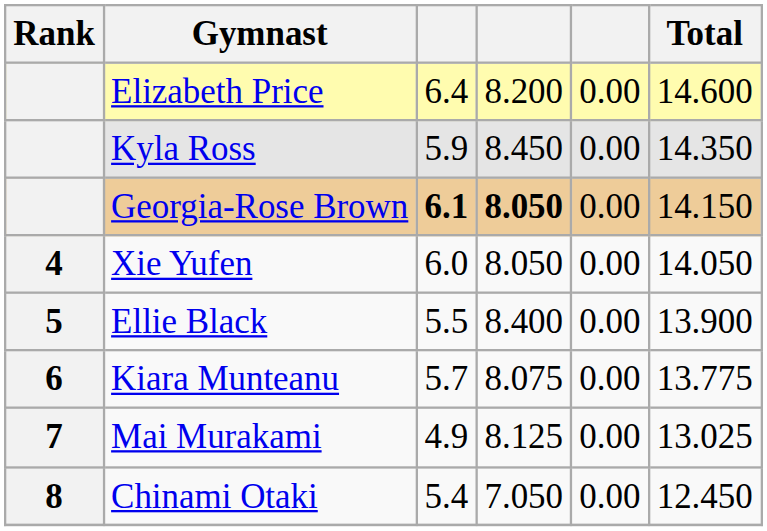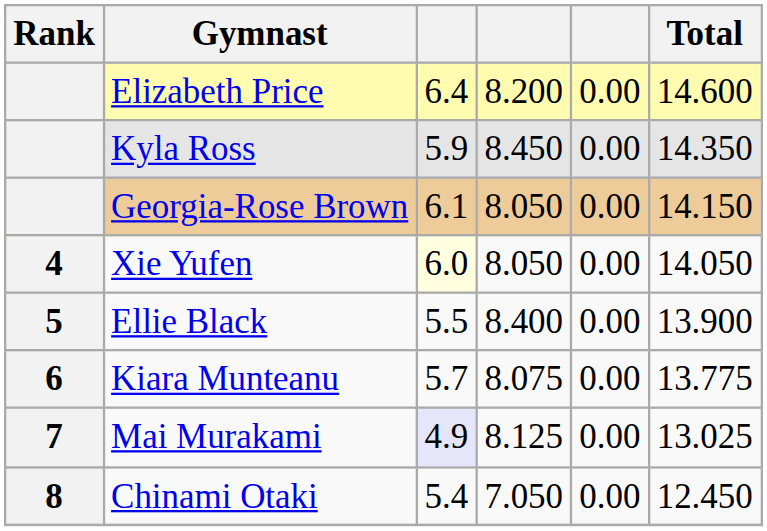Georgia-Rose Brown | column 3: bold -> normal
Georgia-Rose Brown | column 4: bold -> normal
Xie Yufen | column 3: no background -> lightyellow background
Mai Murakami | column 3: no background -> lavender background
